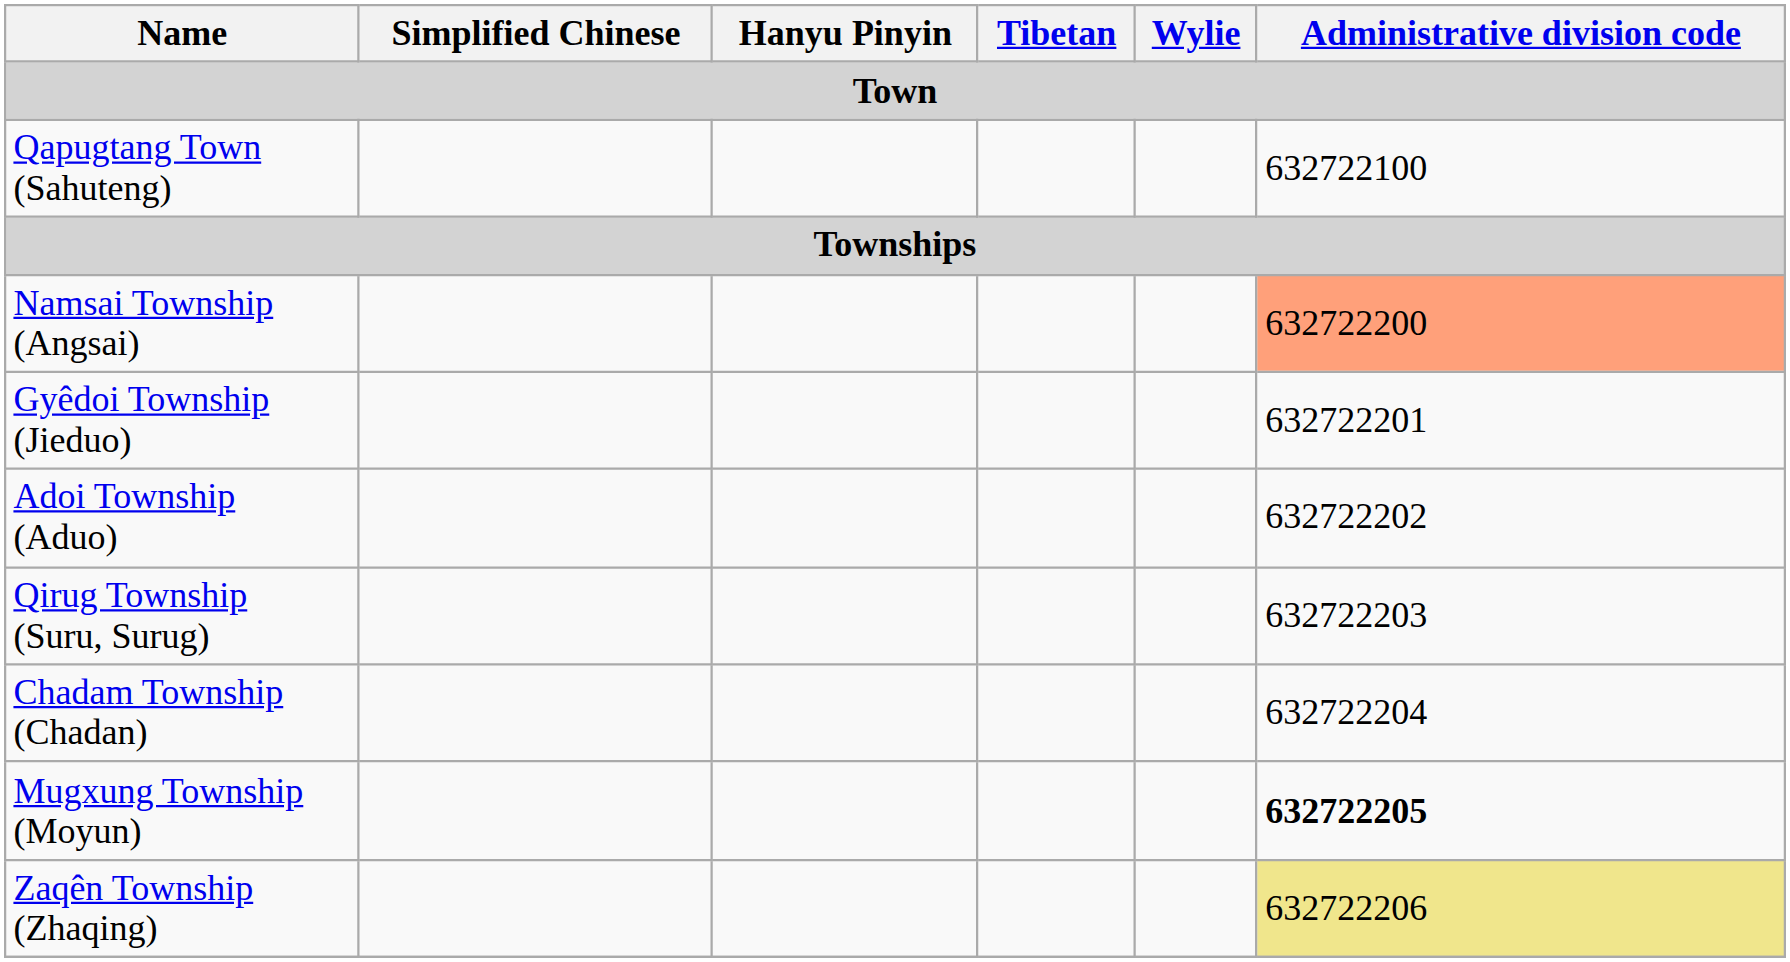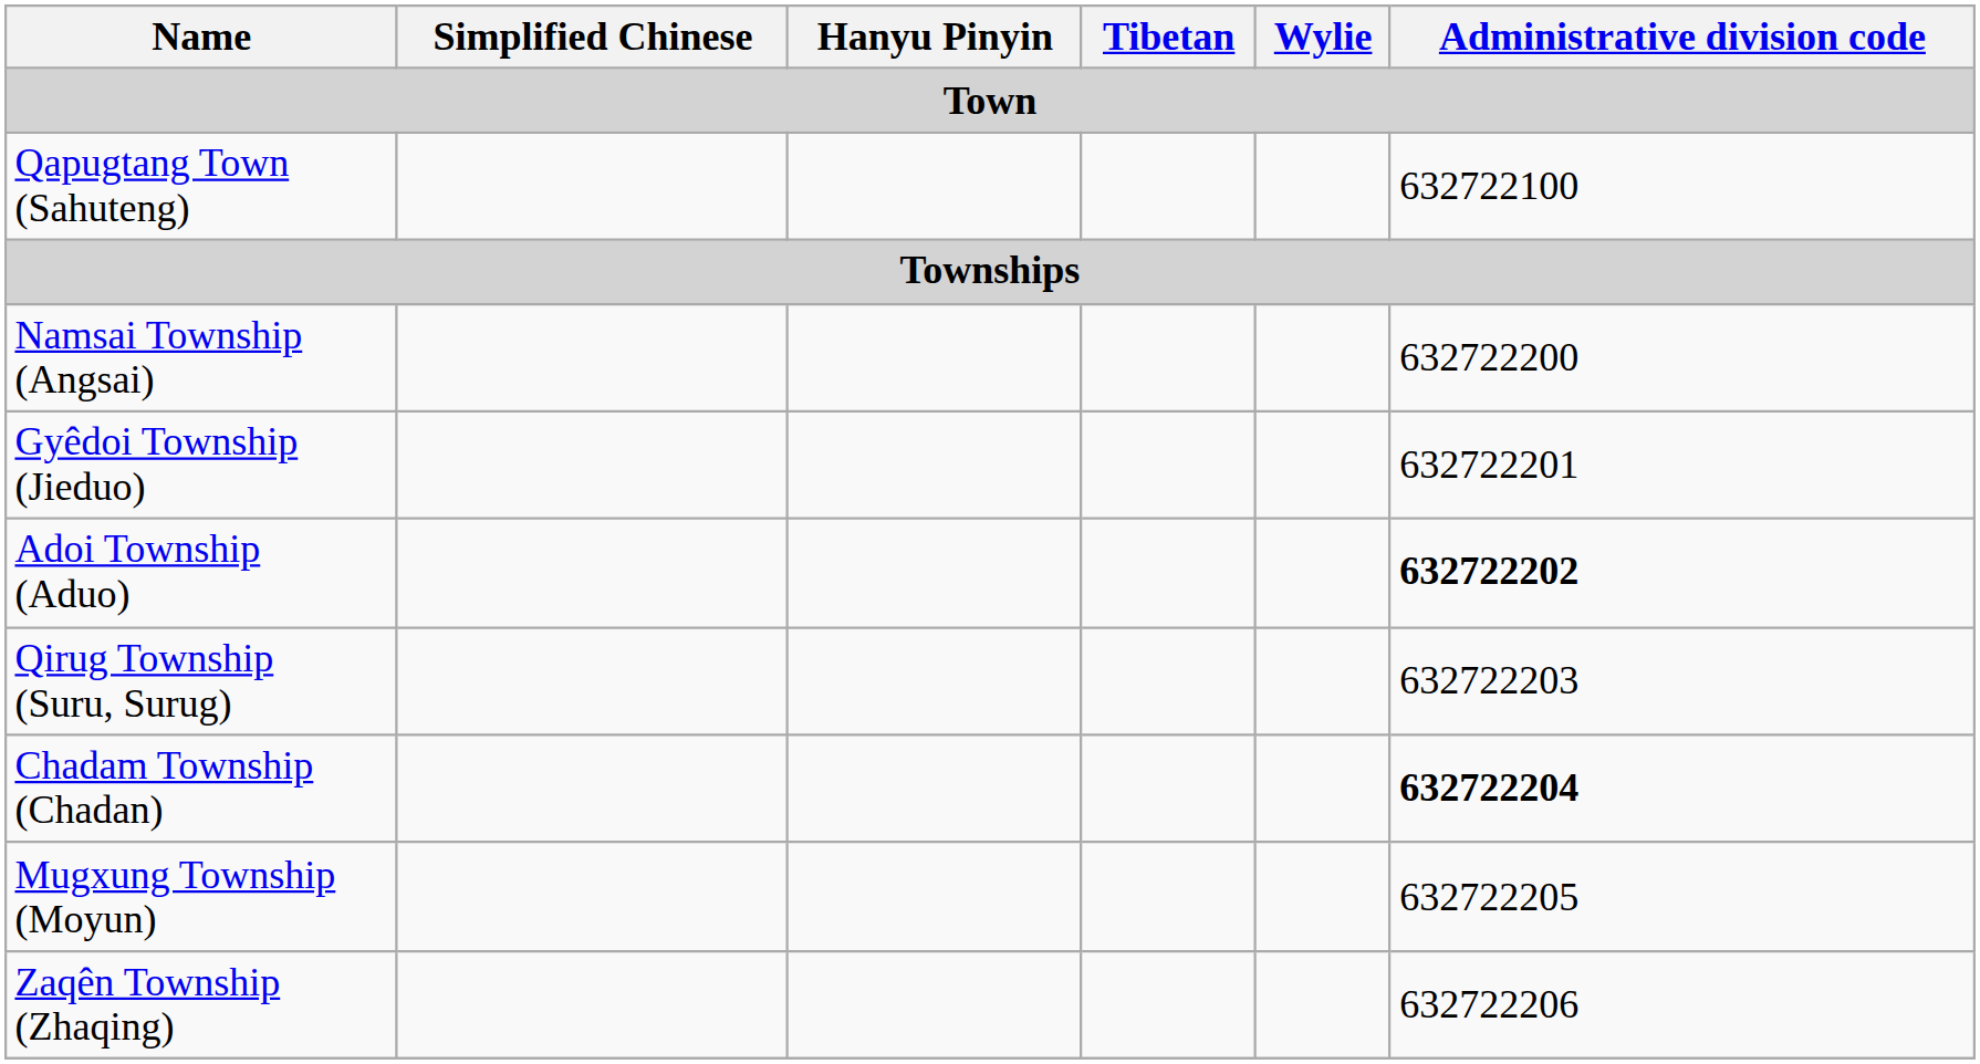Namsai Township (Angsai) | Administrative division code: lightsalmon background -> no background
Adoi Township (Aduo) | Administrative division code: normal -> bold
Chadam Township (Chadan) | Administrative division code: normal -> bold
Mugxung Township (Moyun) | Administrative division code: bold -> normal
Zaqên Township (Zhaqing) | Administrative division code: khaki background -> no background
